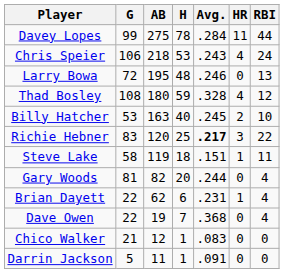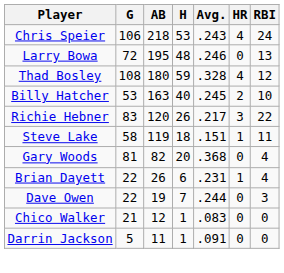- row: Davey Lopes | 99 | 275 | 78 | .284 | 11 | 44
Richie Hebner | H: 25 -> 26
Richie Hebner | Avg.: bold -> normal
Gary Woods | Avg.: .244 -> .368
Brian Dayett | AB: 62 -> 26
Dave Owen | Avg.: .368 -> .244
Dave Owen | RBI: 4 -> 3
